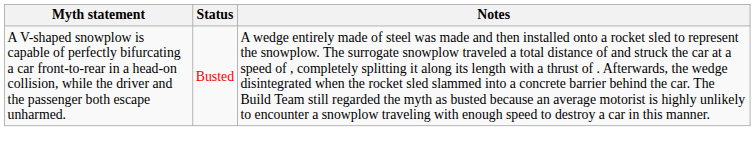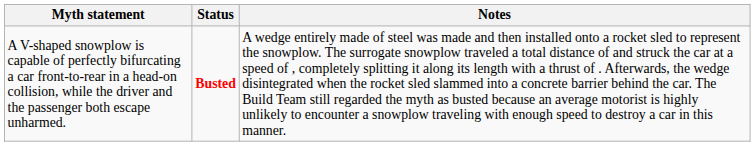row 2 | Status: normal -> bold
